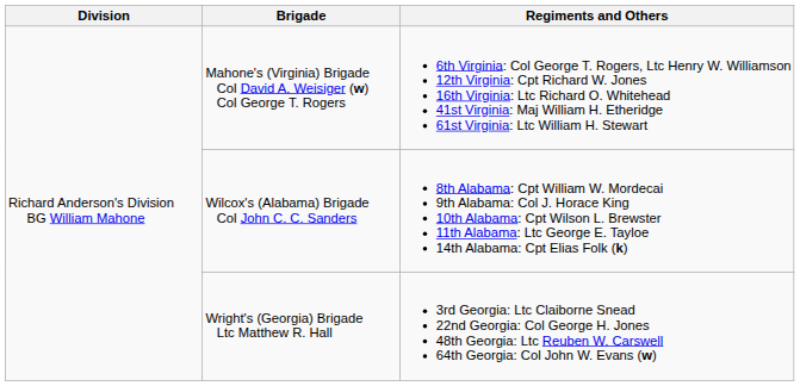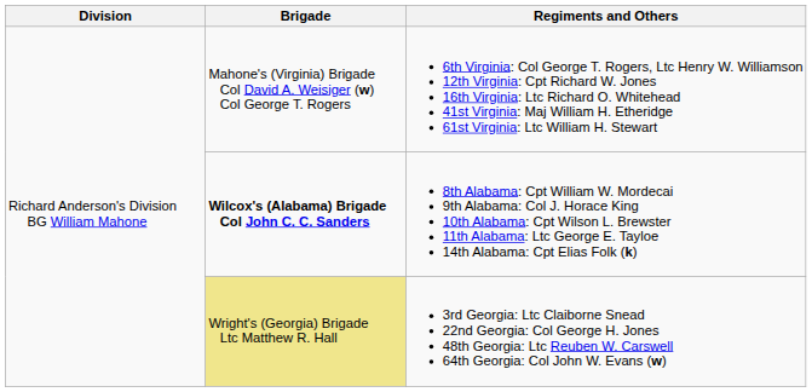Wilcox's (Alabama) Brigade Col John C. C. Sanders | Brigade: normal -> bold
Wright's (Georgia) Brigade Ltc Matthew R. Hall | Brigade: no background -> khaki background
